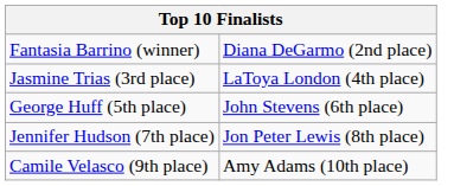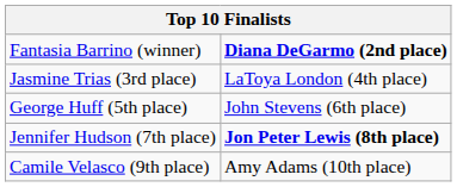Fantasia Barrino (winner) | column 2: normal -> bold
Jennifer Hudson (7th place) | column 2: normal -> bold
